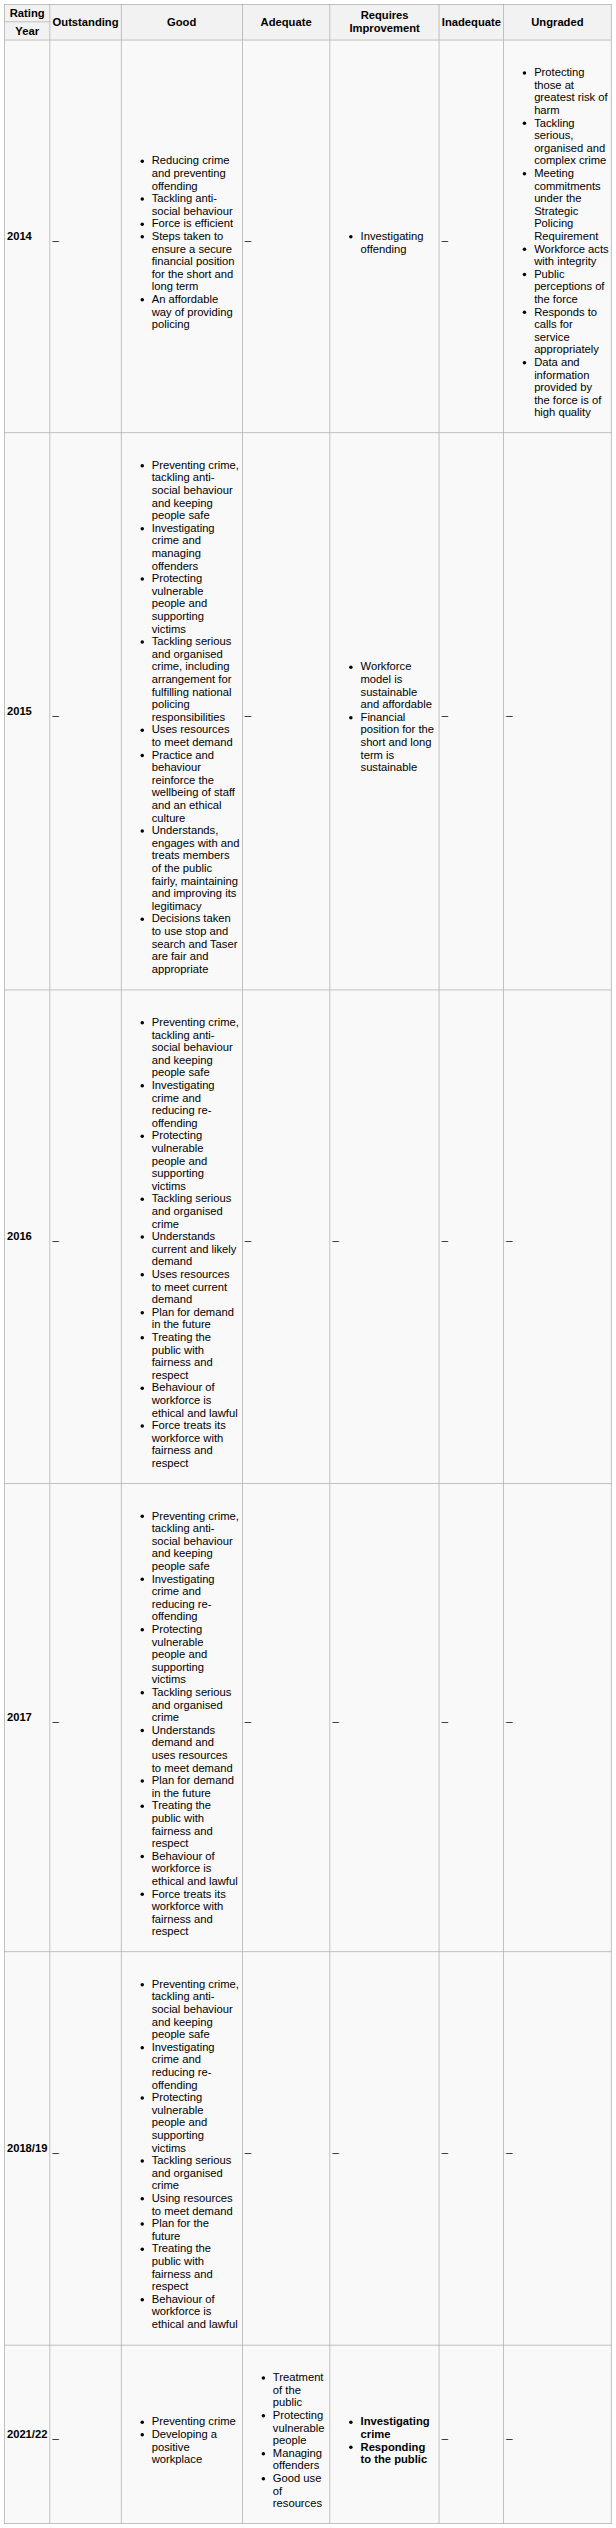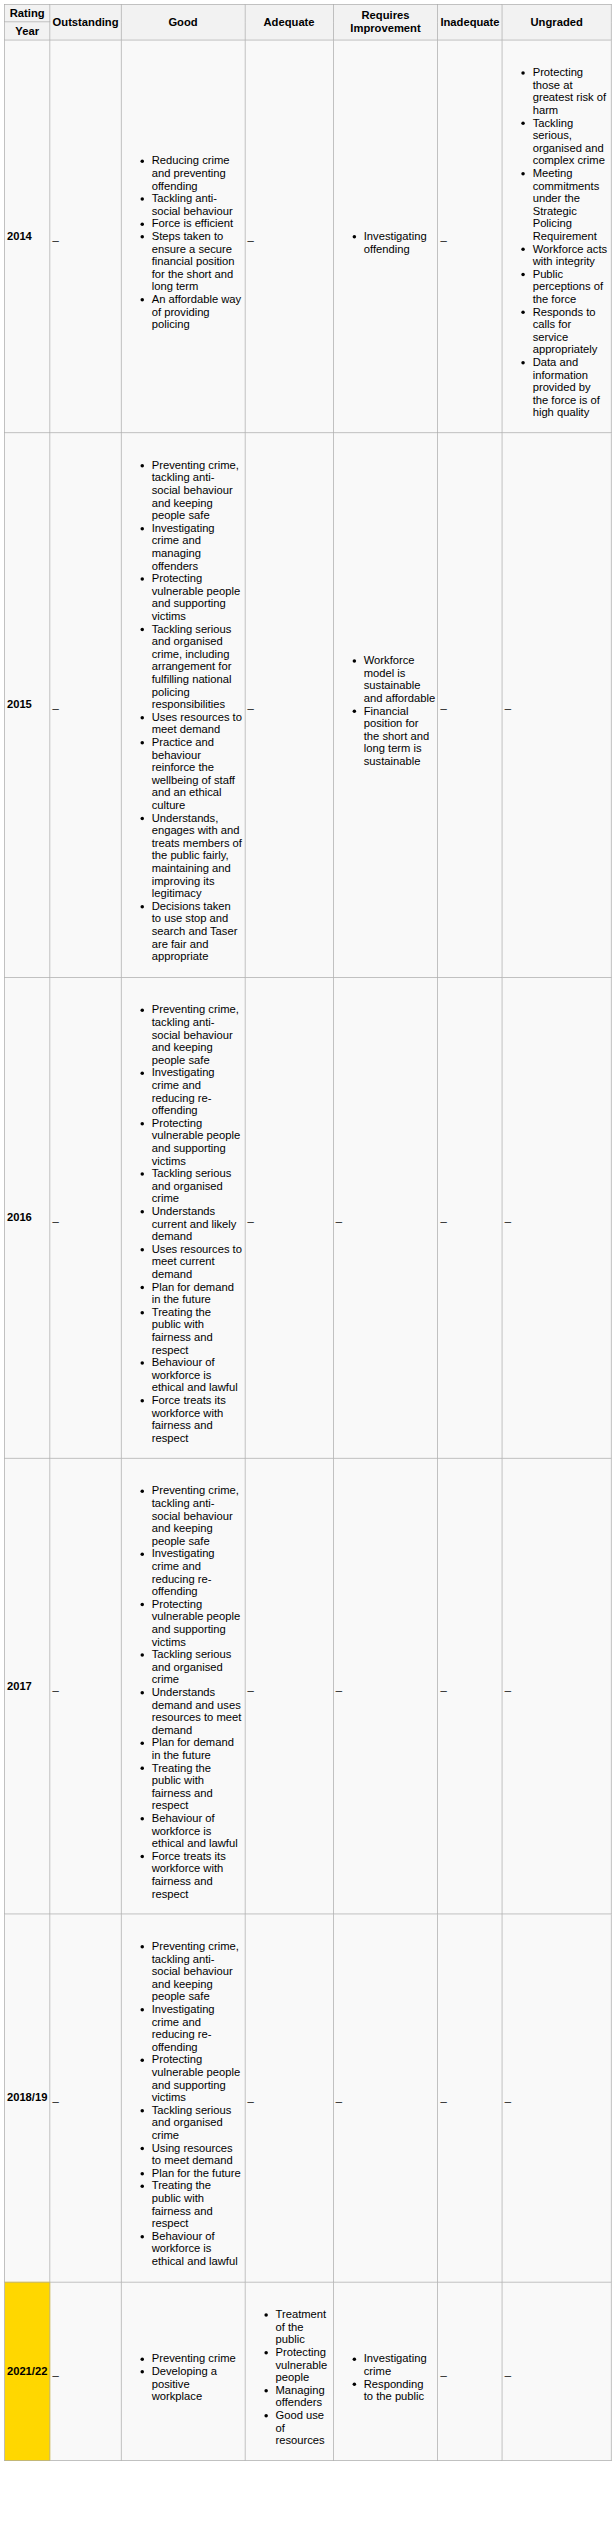Preventing crime Developing a positive workplace | Rating / Year: no background -> gold background
Preventing crime Developing a positive workplace | Requires Improvement: bold -> normal
